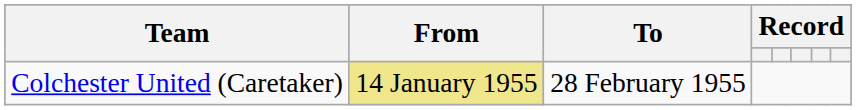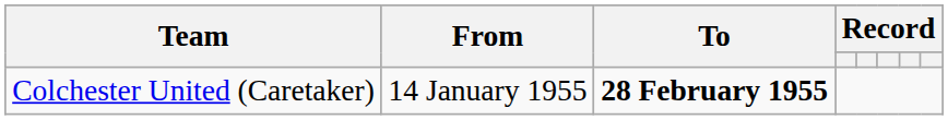Colchester United (Caretaker) | From: khaki background -> no background
Colchester United (Caretaker) | To: normal -> bold
